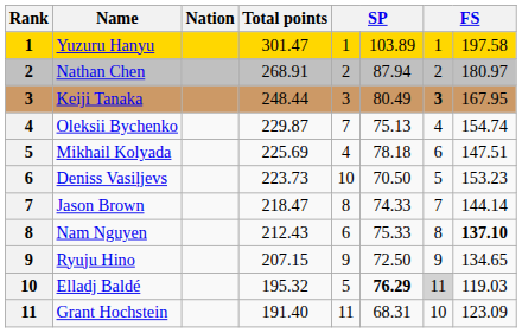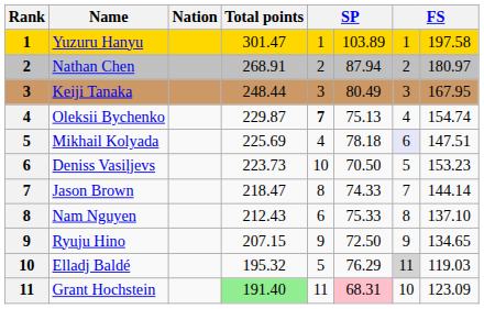Keiji Tanaka | column 7: bold -> normal
Oleksii Bychenko | column 5: normal -> bold
Mikhail Kolyada | column 7: no background -> lavender background
Nam Nguyen | column 8: bold -> normal
Elladj Baldé | column 6: bold -> normal
Grant Hochstein | Total points: no background -> lightgreen background
Grant Hochstein | column 6: no background -> pink background
